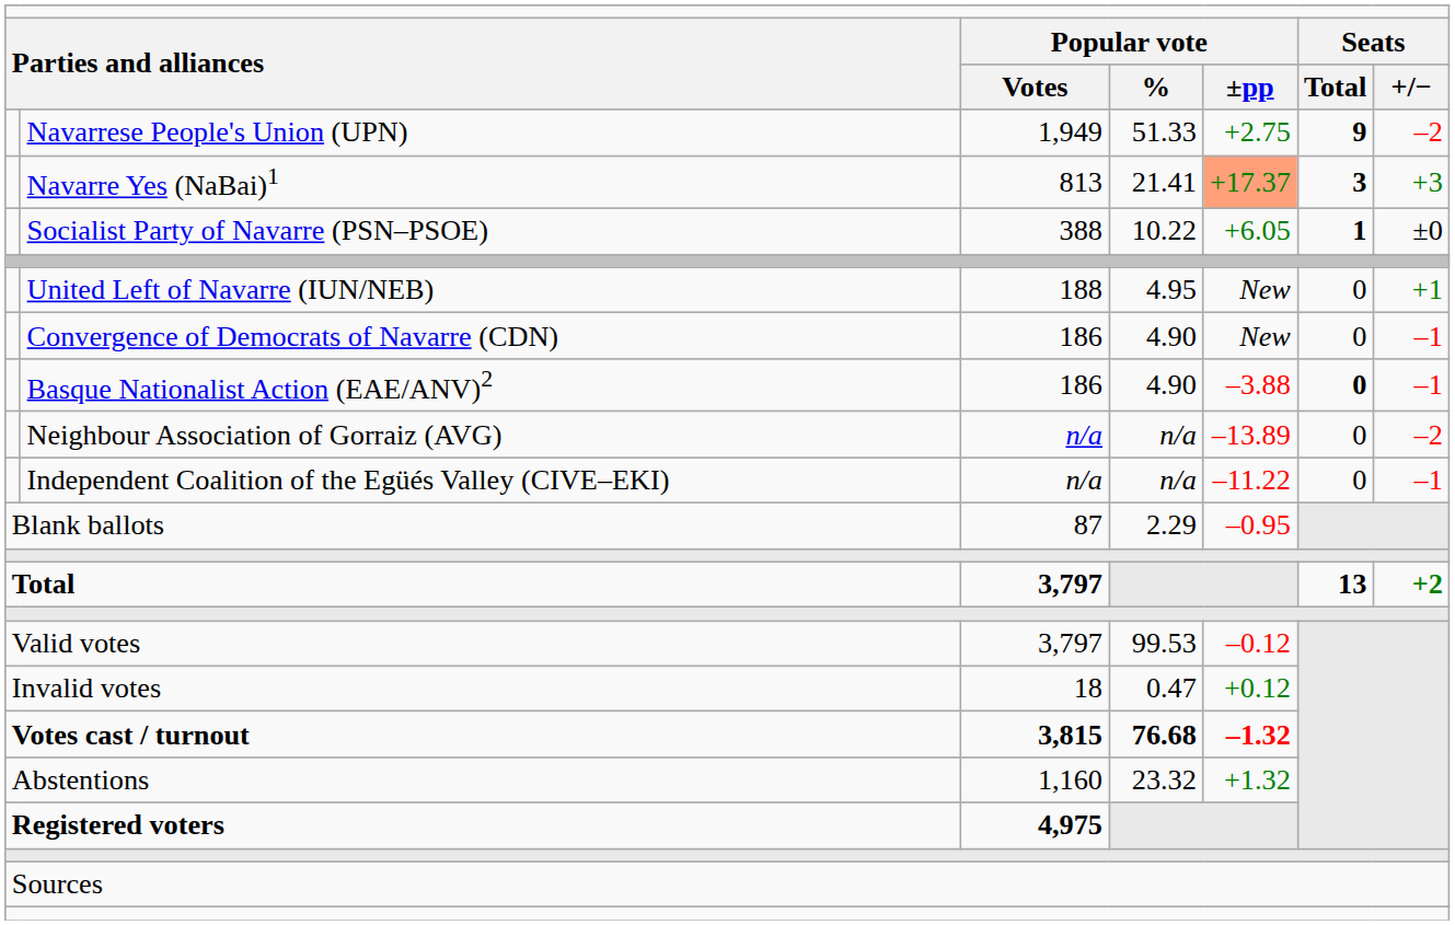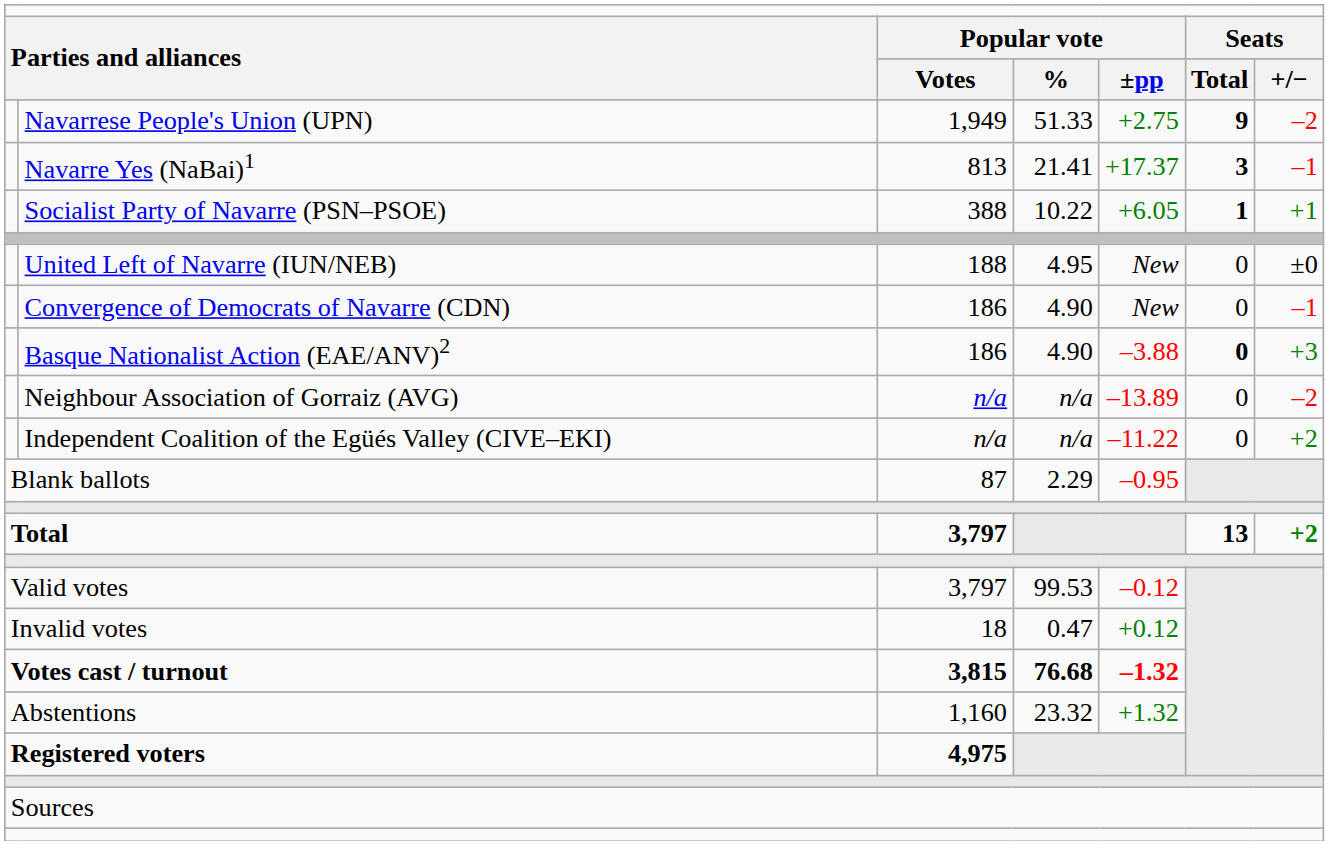Navarre Yes (NaBai)1 | column 5: lightsalmon background -> no background
Navarre Yes (NaBai)1 | column 7: +3 -> –1
Socialist Party of Navarre (PSN–PSOE) | column 7: ±0 -> +1
United Left of Navarre (IUN/NEB) | column 7: +1 -> ±0
Basque Nationalist Action (EAE/ANV)2 | column 7: –1 -> +3
Independent Coalition of the Egüés Valley (CIVE–EKI) | column 7: –1 -> +2
